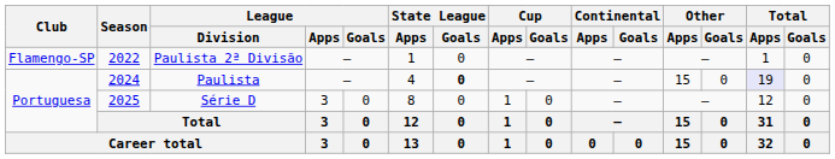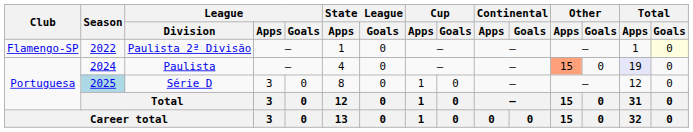Paulista 2ª Divisão | Total / Goals: no background -> lightyellow background
Paulista | State League / Goals: bold -> normal
Paulista | Other / Apps: no background -> lightsalmon background
Série D | Season: no background -> lightblue background
